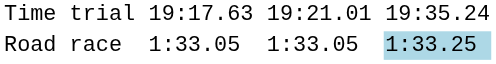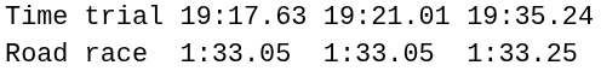Road race | column 4: lightblue background -> no background
